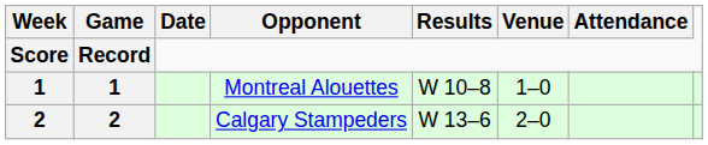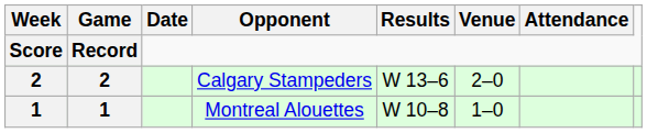rows swapped: Montreal Alouettes <-> Calgary Stampeders
